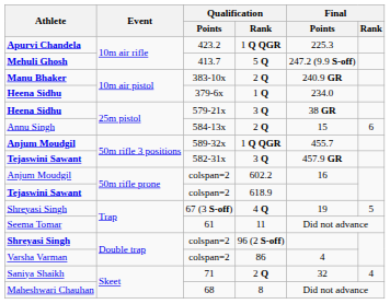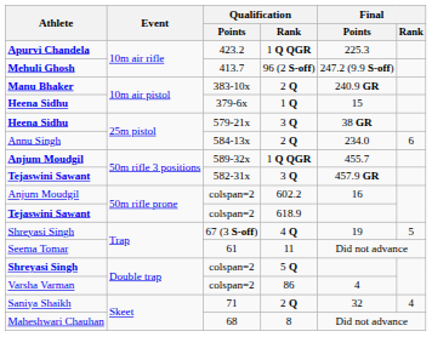413.7 | Qualification / Rank: 5 Q -> 96 (2 S-off)
379-6x | Final / Points: 234.0 -> 15
584-13x | Final / Points: 15 -> 234.0
Shreyasi Singh / colspan=2 | Qualification / Rank: 96 (2 S-off) -> 5 Q
